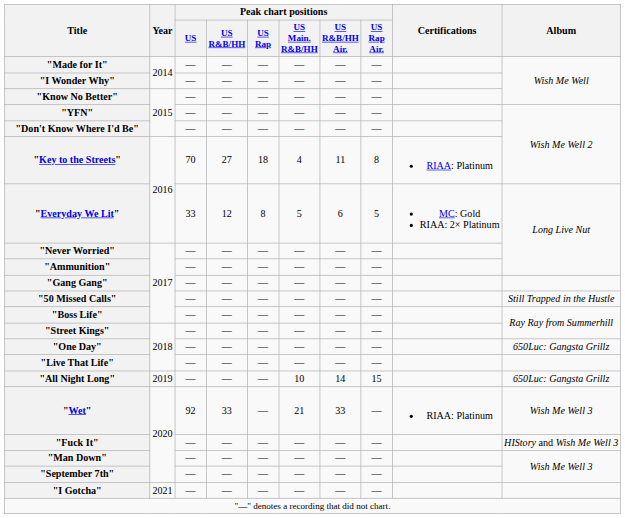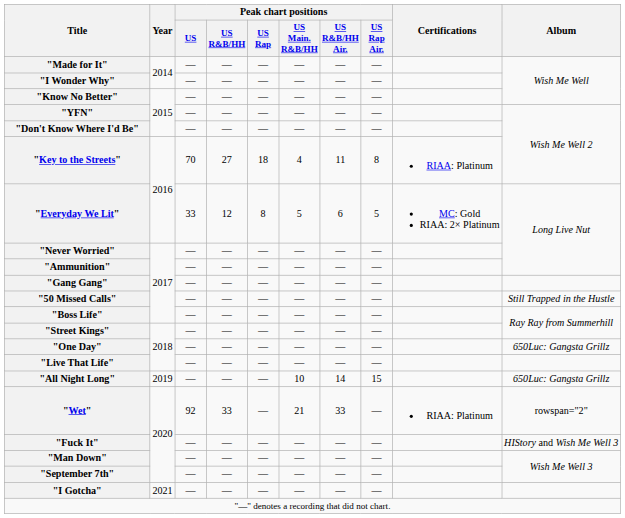"Wet" | Album: Wish Me Well 3 -> rowspan="2"
